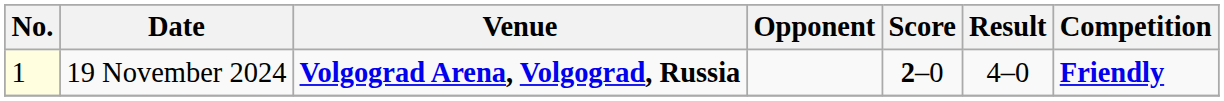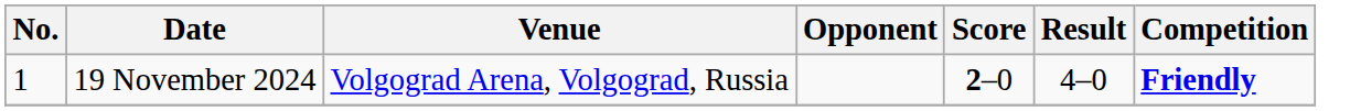19 November 2024 | No.: lightyellow background -> no background
19 November 2024 | Venue: bold -> normal
